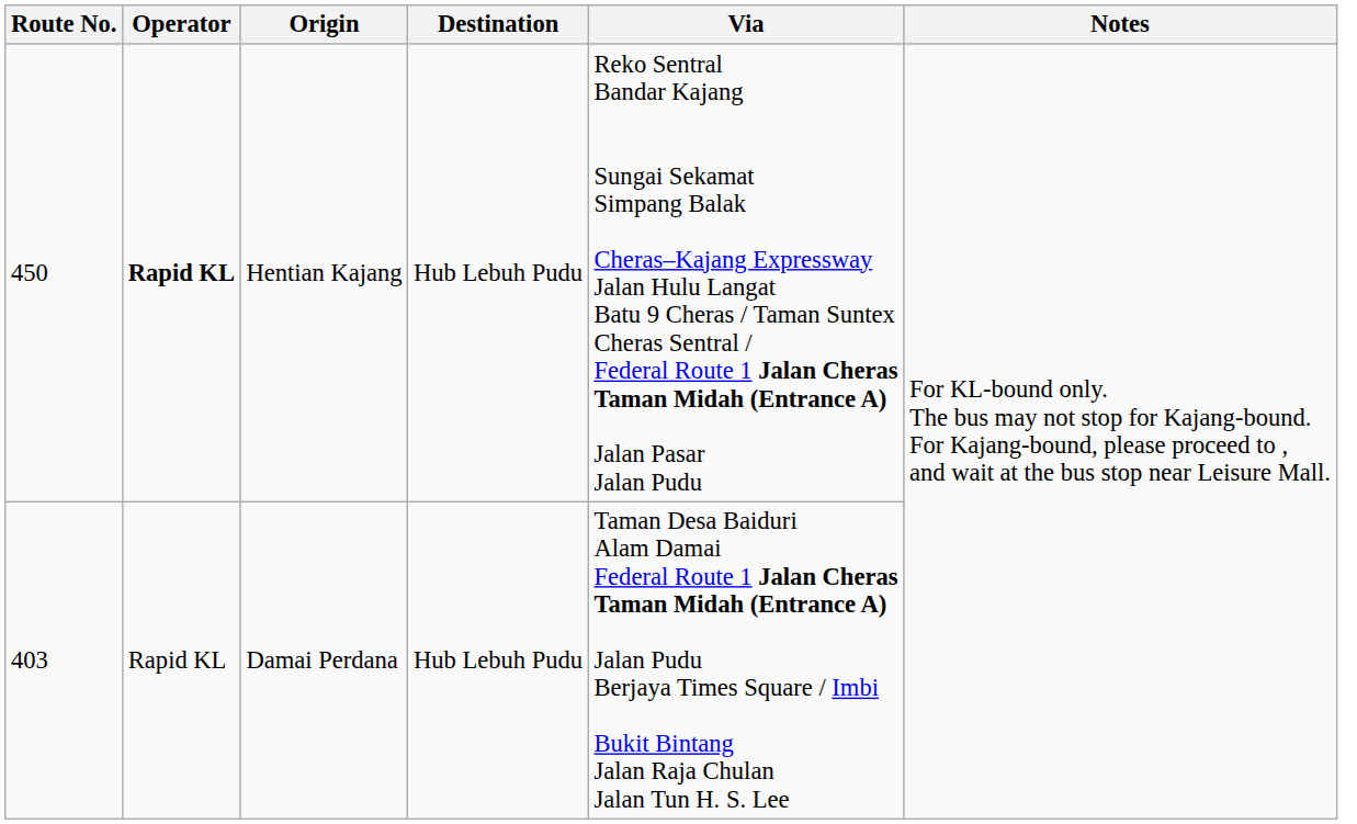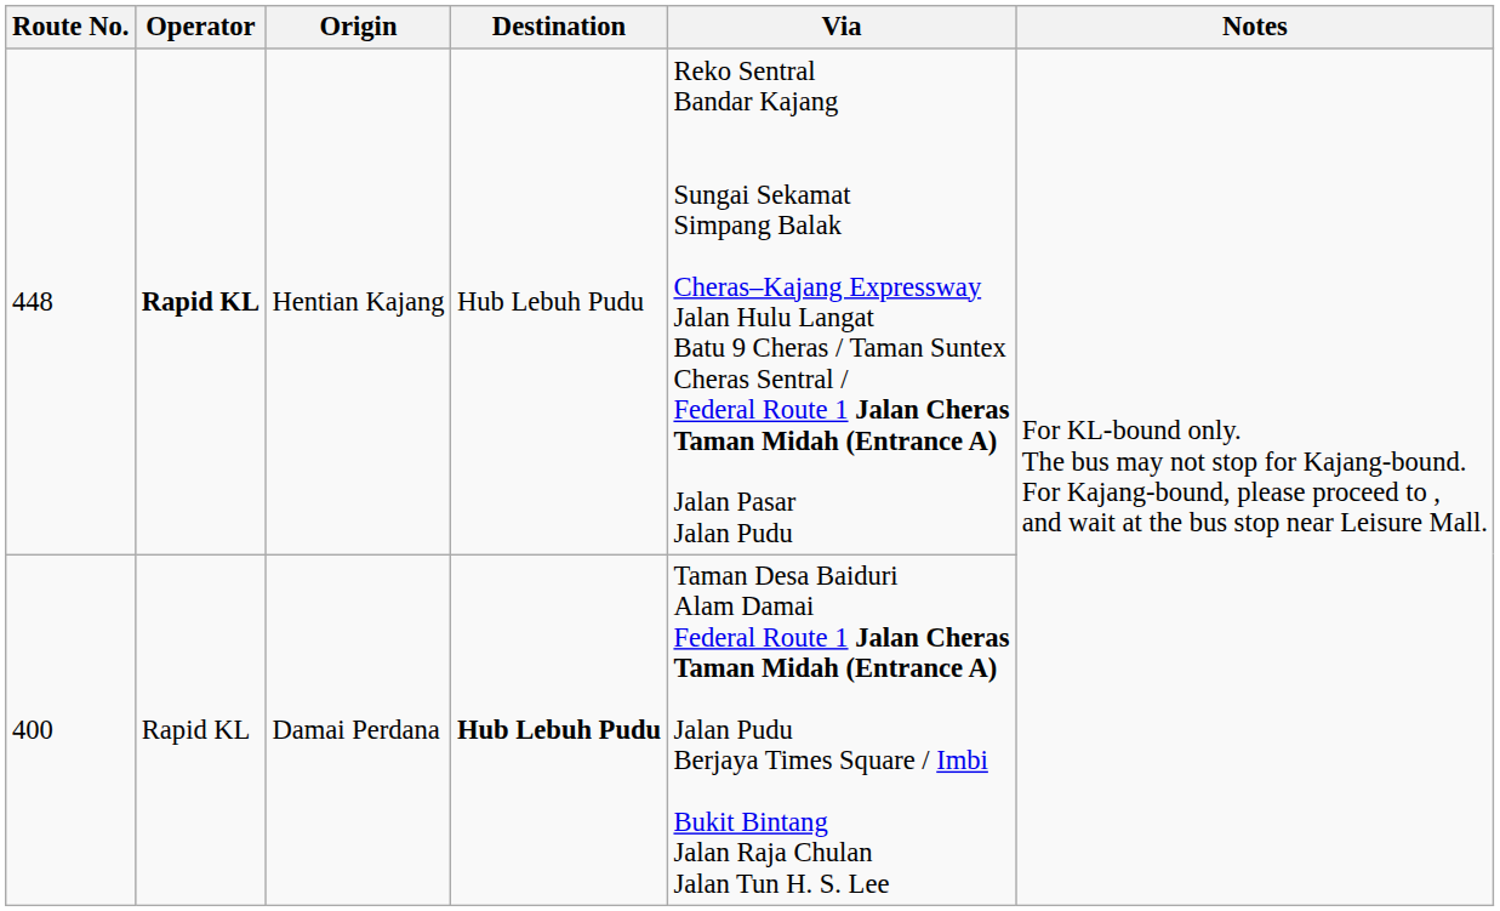Hentian Kajang | Route No.: 450 -> 448
Damai Perdana | Route No.: 403 -> 400
Damai Perdana | Destination: normal -> bold
